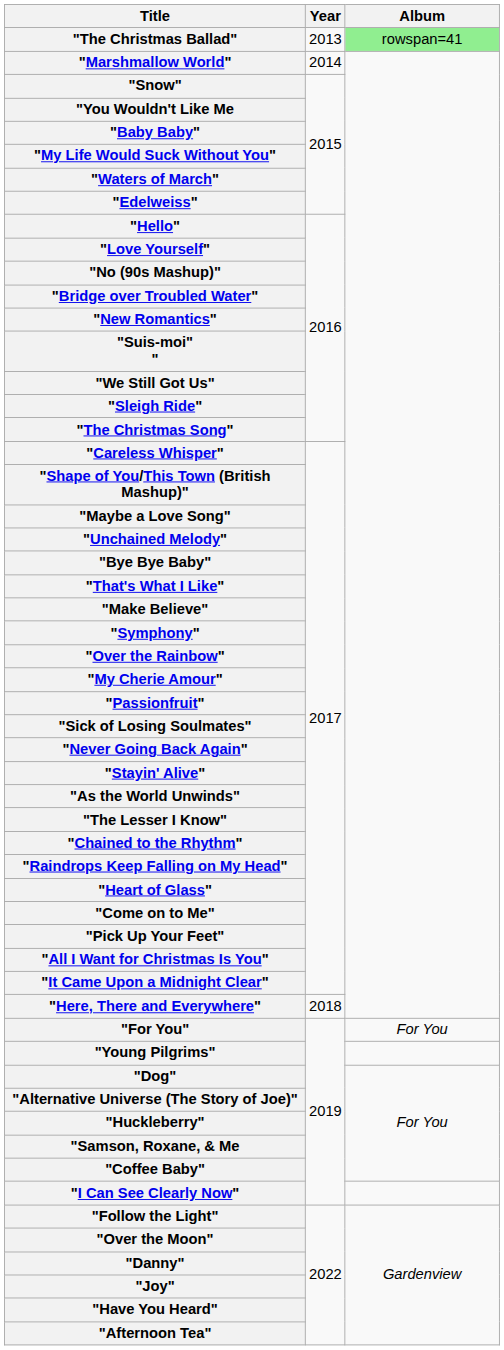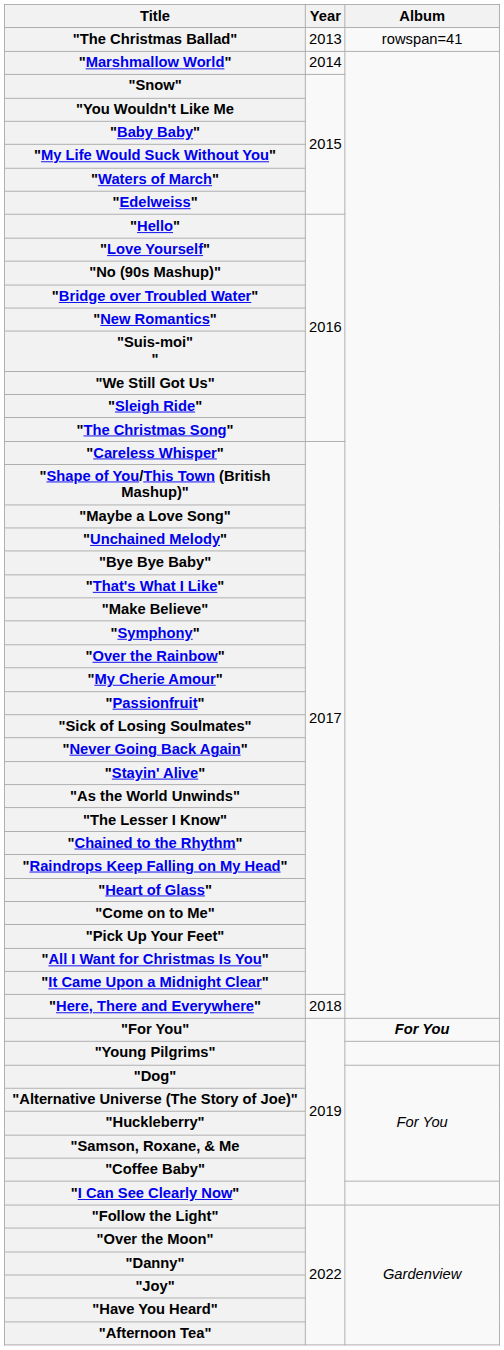"The Christmas Ballad" | Album: lightgreen background -> no background
"For You" | Album: normal -> bold
